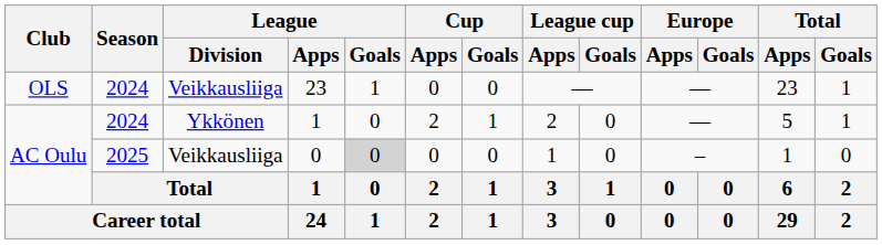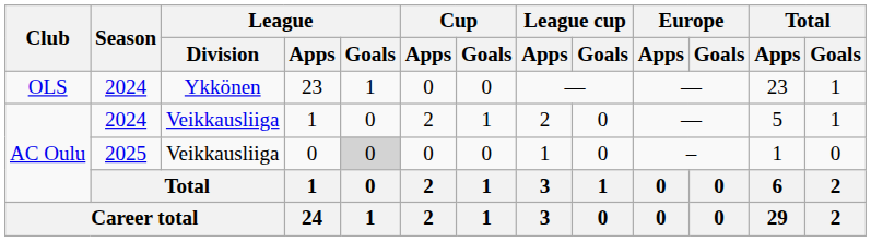row 3 | League / Division: Veikkausliiga -> Ykkönen
row 4 | League / Division: Ykkönen -> Veikkausliiga
